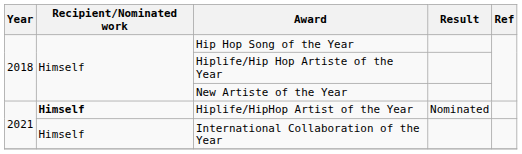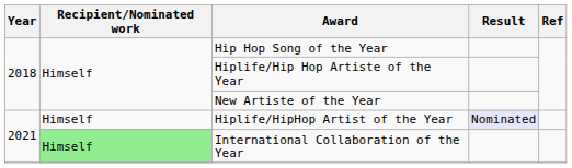Hiplife/HipHop Artist of the Year | Recipient/Nominated work: bold -> normal
Hiplife/HipHop Artist of the Year | Result: no background -> lavender background
International Collaboration of the Year | Recipient/Nominated work: no background -> lightgreen background
